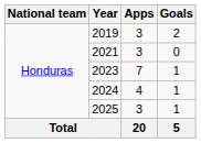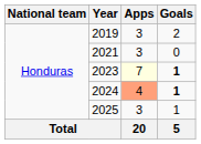2023 | Apps: no background -> lightyellow background
2023 | Goals: normal -> bold
2024 | Apps: no background -> lightsalmon background
2024 | Goals: normal -> bold
